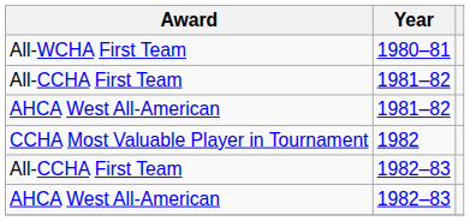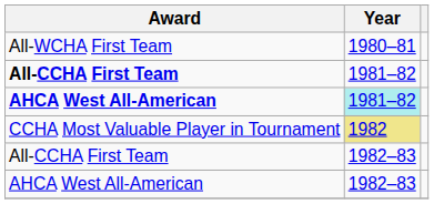All-CCHA First Team / 1981–82 | Award: normal -> bold
AHCA West All-American / 1981–82 | Award: normal -> bold
AHCA West All-American / 1981–82 | Year: no background -> paleturquoise background
CCHA Most Valuable Player in Tournament | Year: no background -> khaki background
